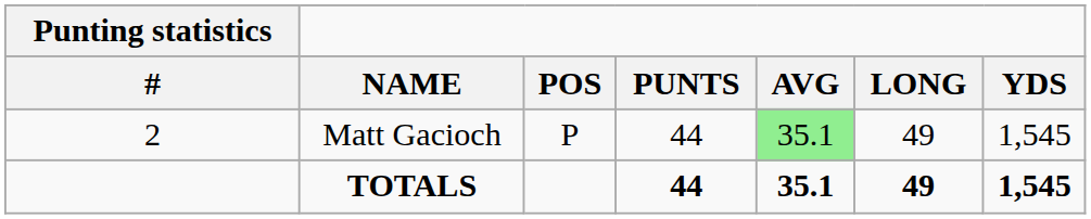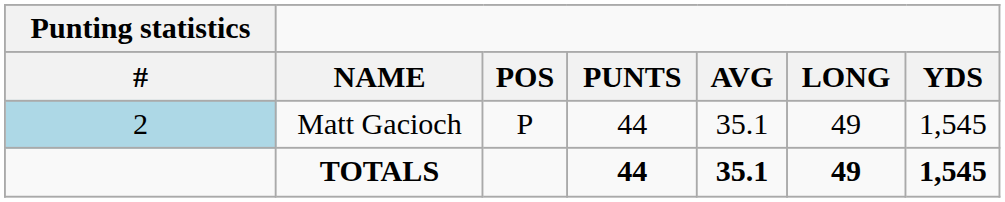Matt Gacioch | Punting statistics / #: no background -> lightblue background
Matt Gacioch | AVG: lightgreen background -> no background
